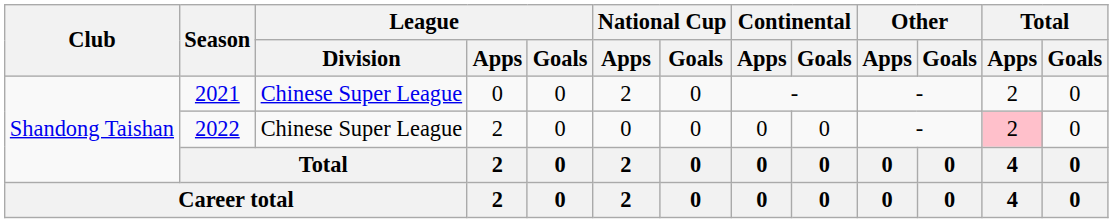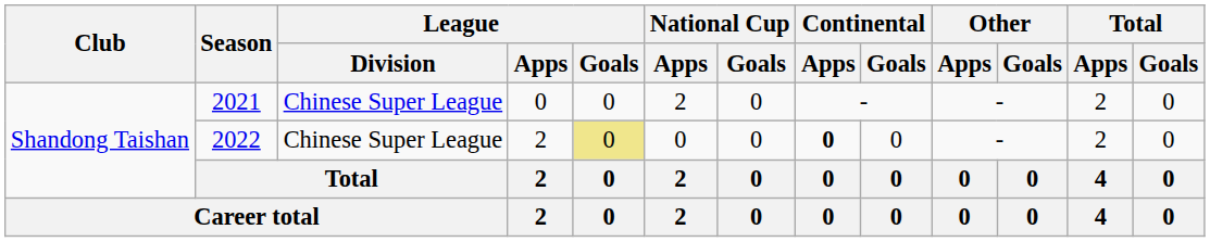2022 | League / Goals: no background -> khaki background
2022 | Continental / Apps: normal -> bold
2022 | Total / Apps: pink background -> no background
